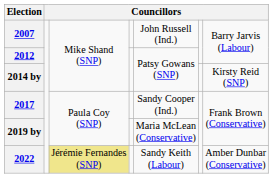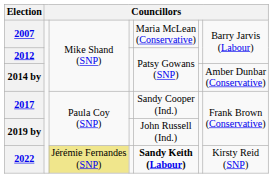2007 | column 5: John Russell (Ind.) -> Maria McLean (Conservative)
2014 by | column 7: Kirsty Reid (SNP) -> Amber Dunbar (Conservative)
2019 by | column 5: Maria McLean (Conservative) -> John Russell (Ind.)
2022 | column 5: normal -> bold
2022 | column 7: Amber Dunbar (Conservative) -> Kirsty Reid (SNP)
